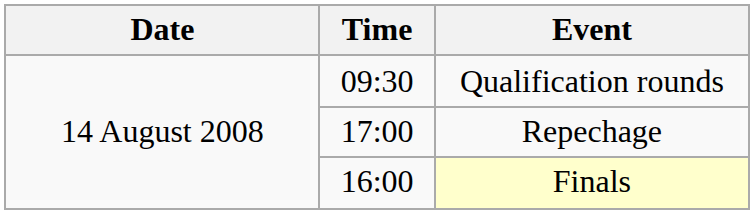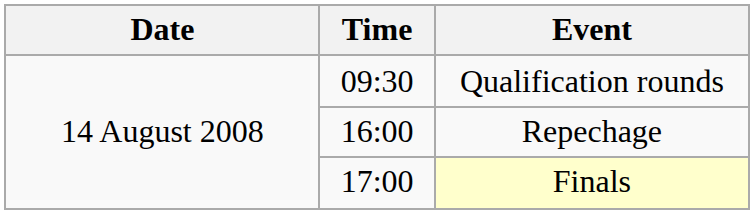Repechage | Time: 17:00 -> 16:00
Finals | Time: 16:00 -> 17:00
